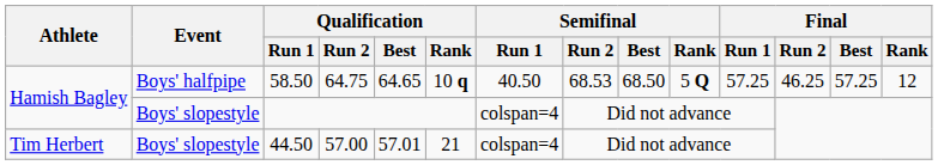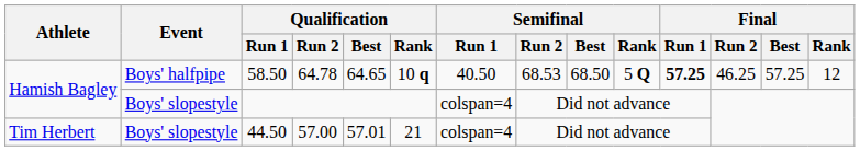58.50 | Qualification / Run 2: 64.75 -> 64.78
58.50 | Final / Run 1: normal -> bold
